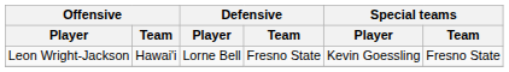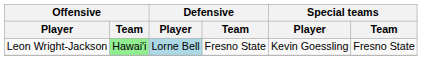Leon Wright-Jackson | Offensive / Team: no background -> lightgreen background
Leon Wright-Jackson | Defensive / Player: no background -> lightblue background
